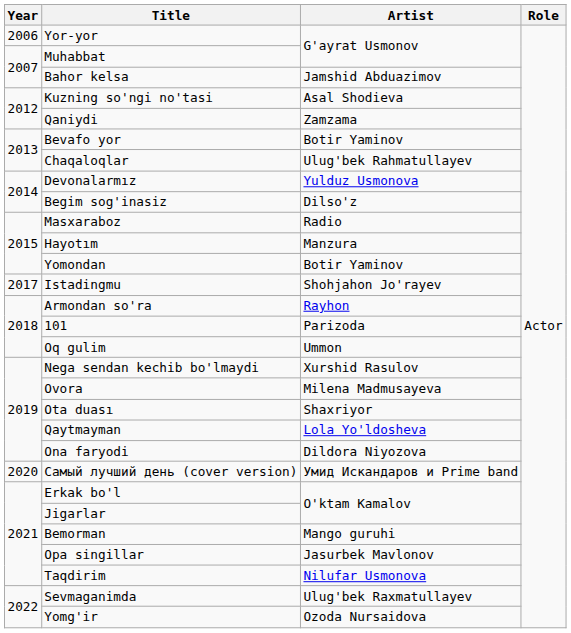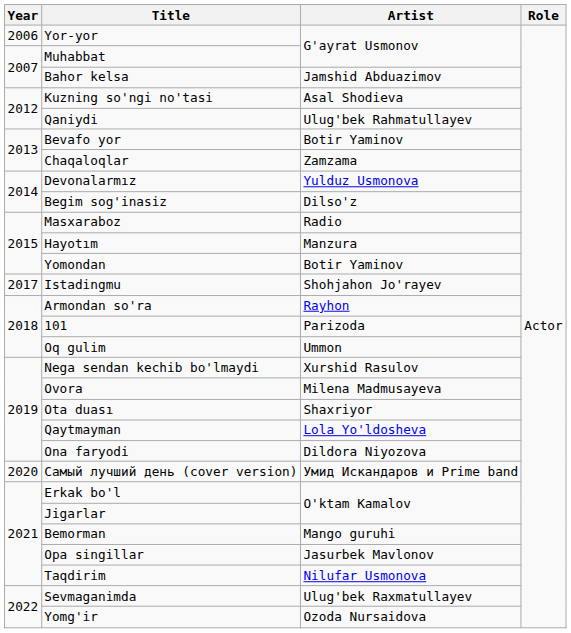Qaniydi | Artist: Zamzama -> Ulug'bek Rahmatullayev
Chaqaloqlar | Artist: Ulug'bek Rahmatullayev -> Zamzama
